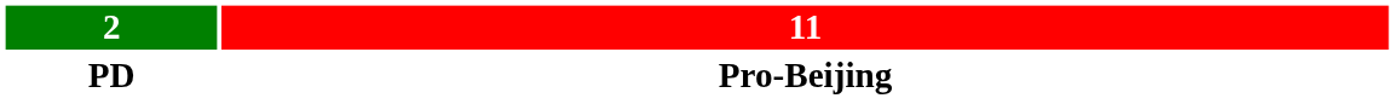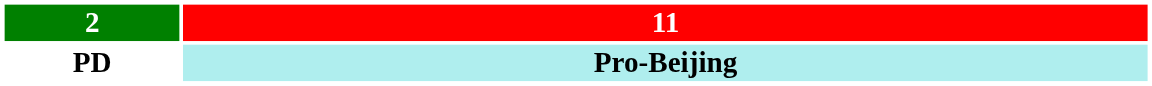PD | 11: no background -> paleturquoise background
